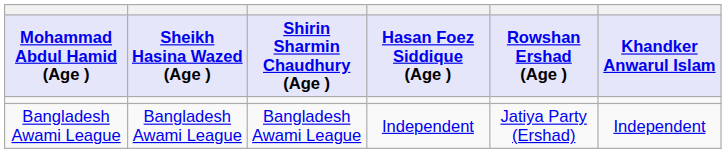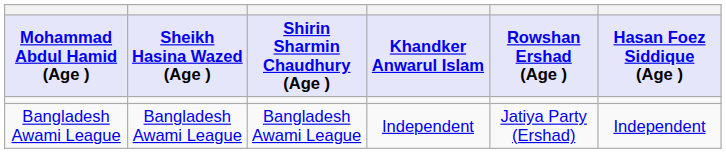columns swapped: Hasan Foez Siddique (Age ) <-> Khandker Anwarul Islam
